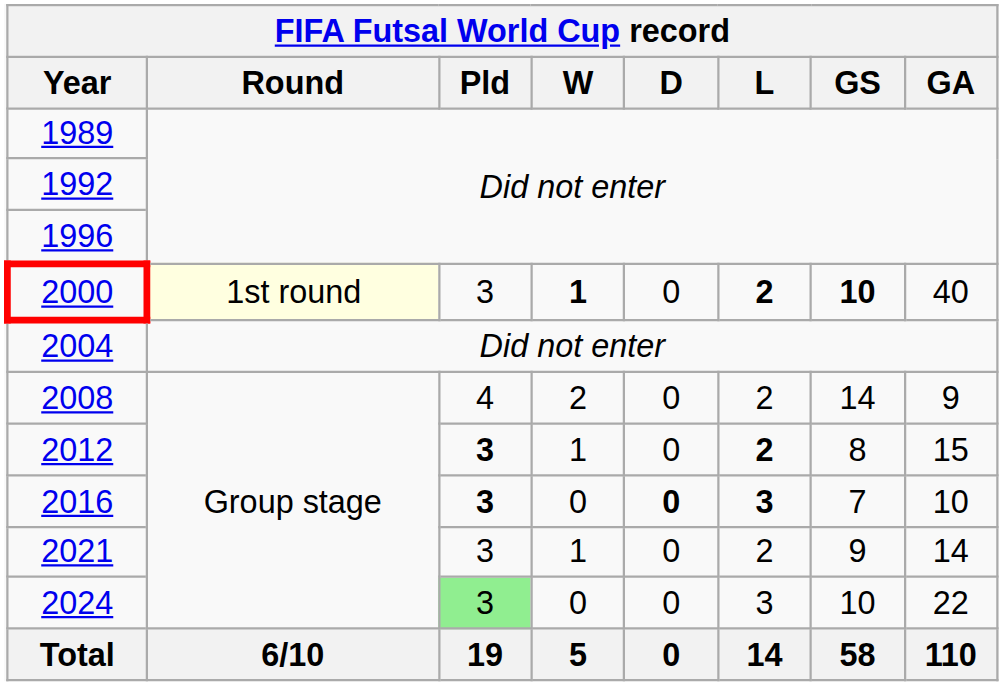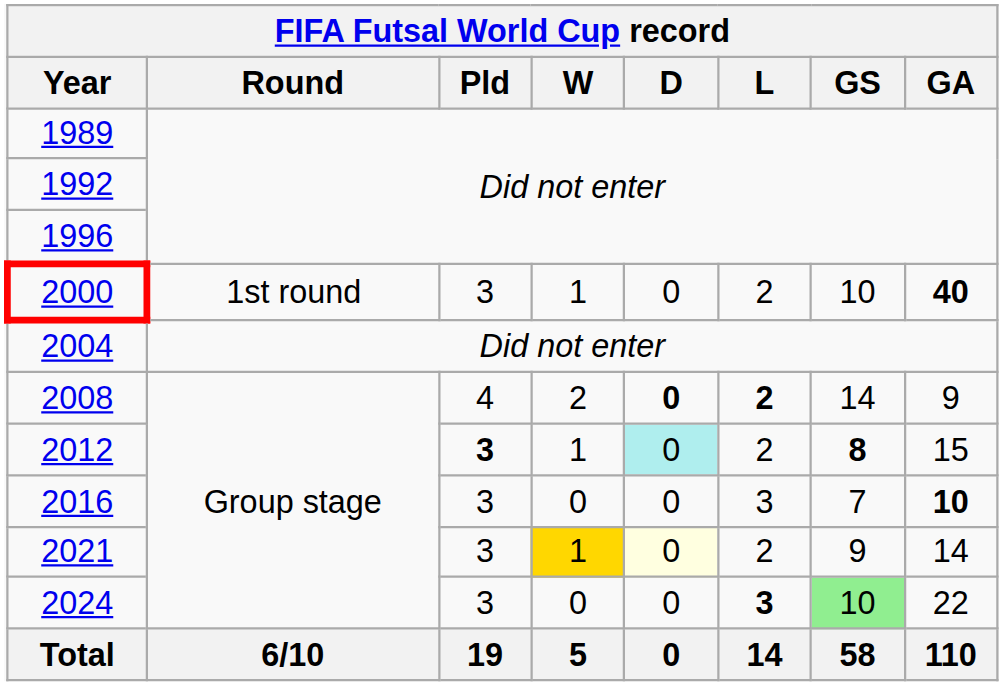2000 | Round: lightyellow background -> no background
2000 | W: bold -> normal
2000 | L: bold -> normal
2000 | GS: bold -> normal
2000 | GA: normal -> bold
2008 | D: normal -> bold
2008 | L: normal -> bold
2012 | D: no background -> paleturquoise background
2012 | L: bold -> normal
2012 | GS: normal -> bold
2016 | Pld: bold -> normal
2016 | D: bold -> normal
2016 | L: bold -> normal
2016 | GA: normal -> bold
2021 | W: no background -> gold background
2021 | D: no background -> lightyellow background
2024 | Pld: lightgreen background -> no background
2024 | L: normal -> bold
2024 | GS: no background -> lightgreen background
